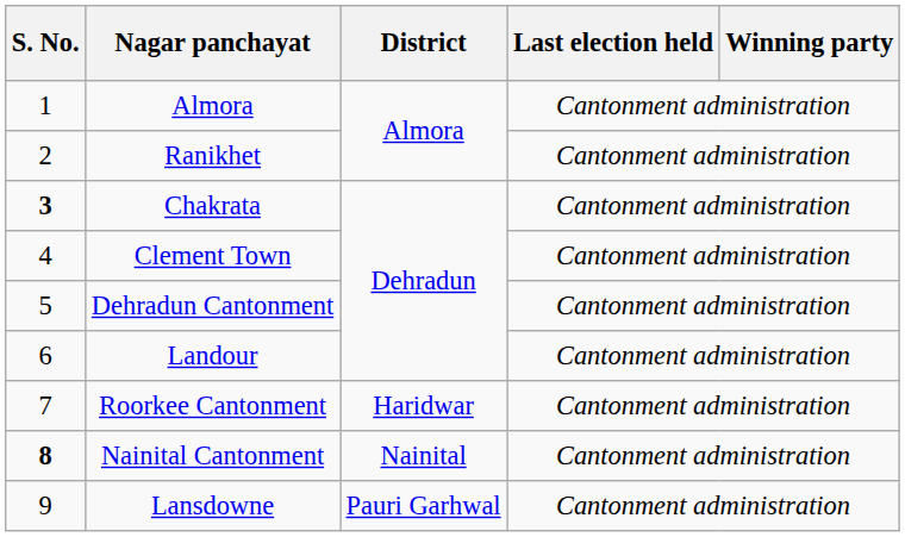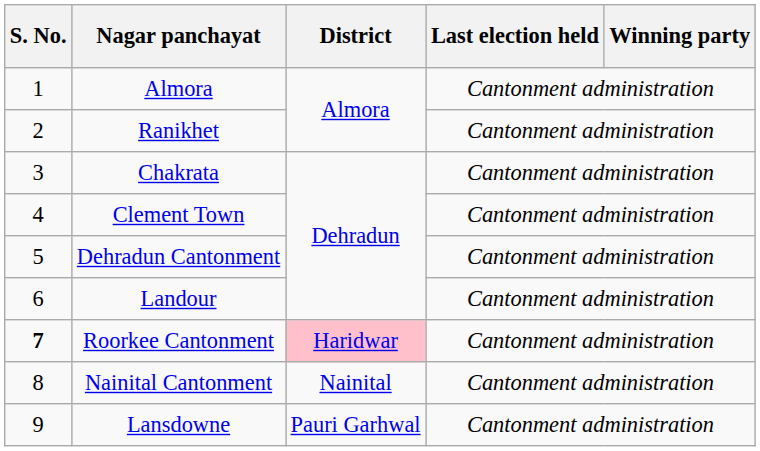Chakrata | S. No.: bold -> normal
Roorkee Cantonment | S. No.: normal -> bold
Roorkee Cantonment | District: no background -> pink background
Nainital Cantonment | S. No.: bold -> normal
